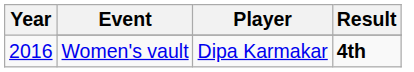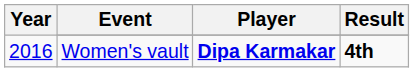Women's vault | Player: normal -> bold
